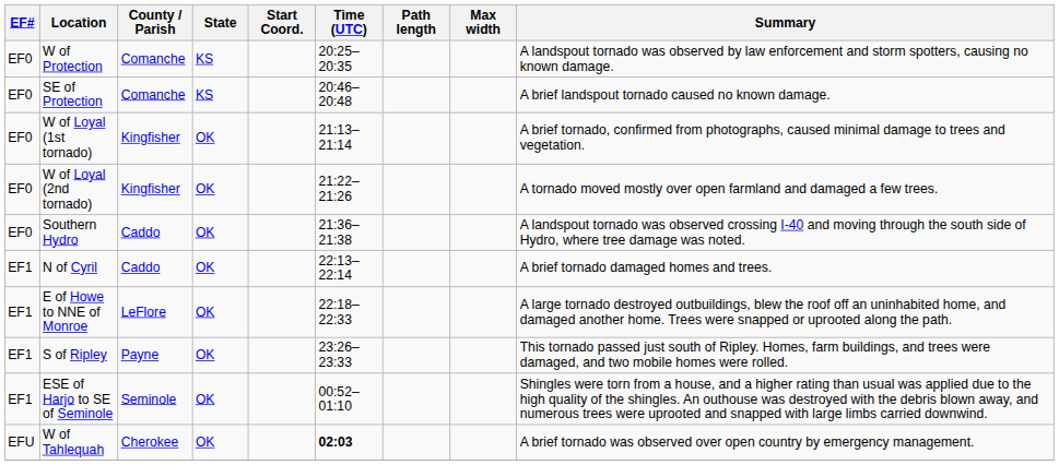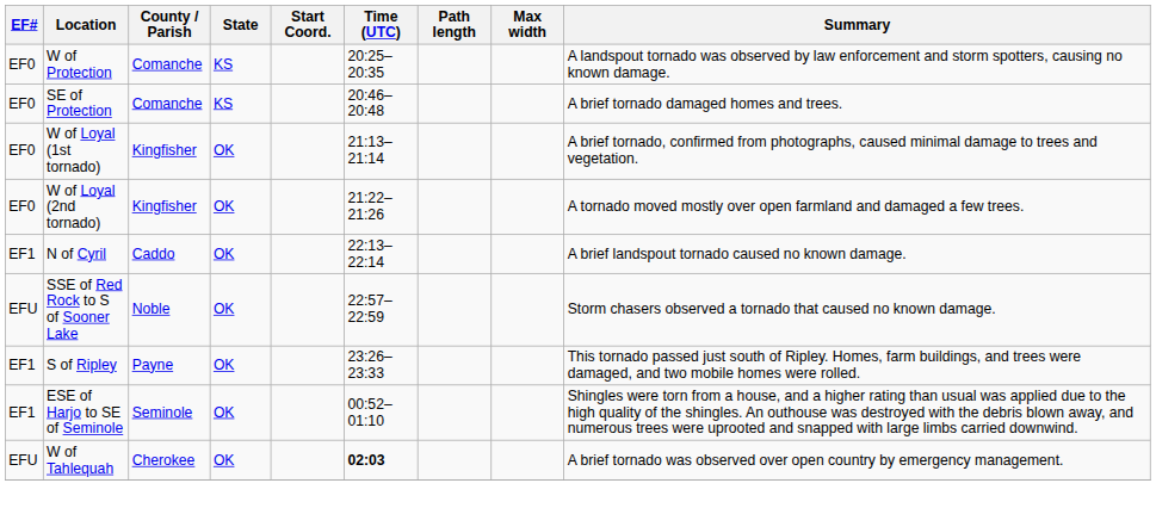SE of Protection | Summary: A brief landspout tornado caused no known damage. -> A brief tornado damaged homes and trees.
- row: EF0 | Southern Hydro | Caddo | OK | 21:36–21:38 | A landspout tornado was observed crossing I-40 and moving through the south side of Hydro, where tree damage was noted.
N of Cyril | Summary: A brief tornado damaged homes and trees. -> A brief landspout tornado caused no known damage.
- row: EF1 | E of Howe to NNE of Monroe | LeFlore | OK | 22:18–22:33 | A large tornado destroyed outbuildings, blew the roof off an uninhabited home, and damaged another home. Trees were snapped or uprooted along the path.
+ row: EFU | SSE of Red Rock to S of Sooner Lake | Noble | OK | 22:57–22:59 | Storm chasers observed a tornado that caused no known damage.
